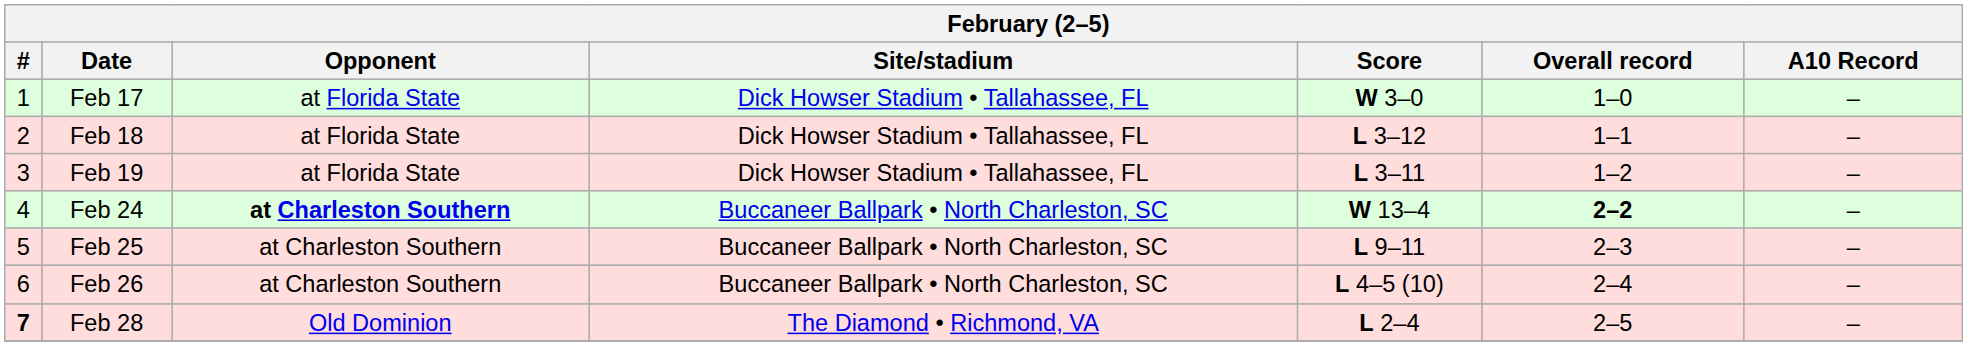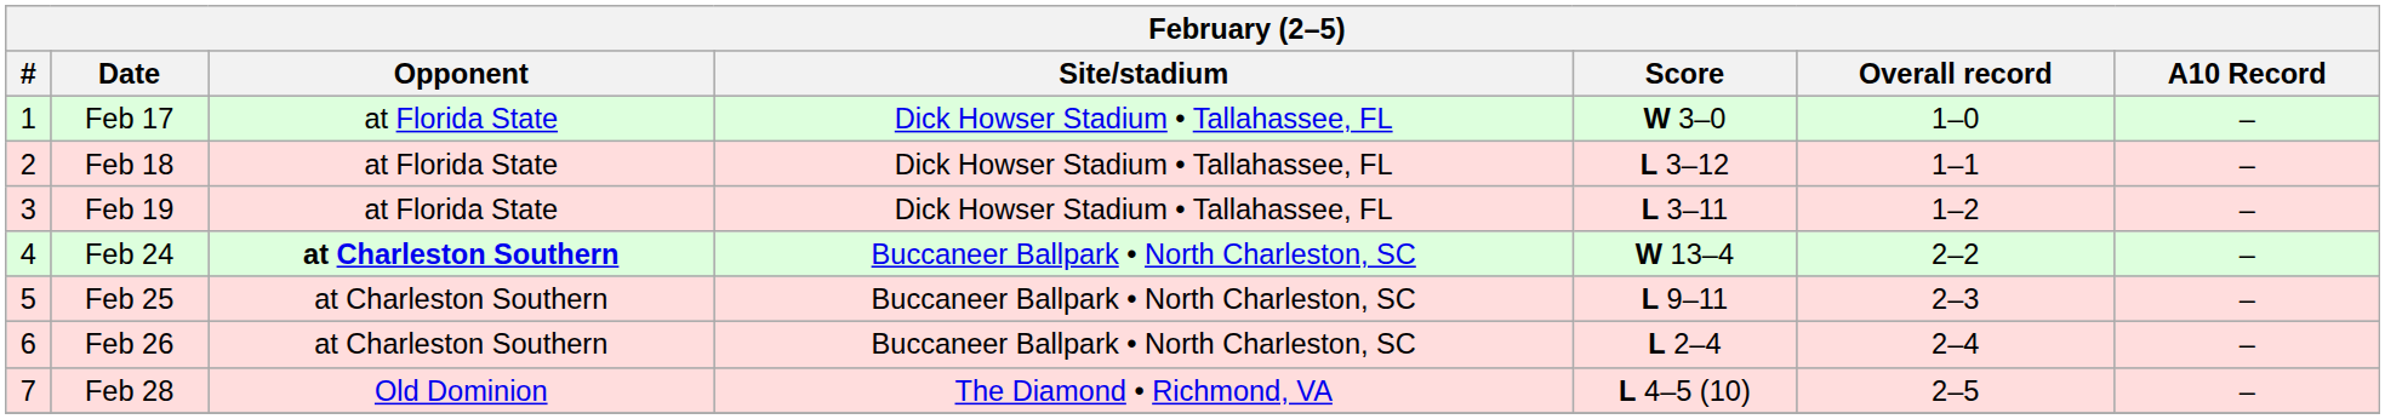Feb 24 | Overall record: bold -> normal
Feb 26 | Score: L 4–5 (10) -> L 2–4
Feb 28 | #: bold -> normal
Feb 28 | Score: L 2–4 -> L 4–5 (10)
